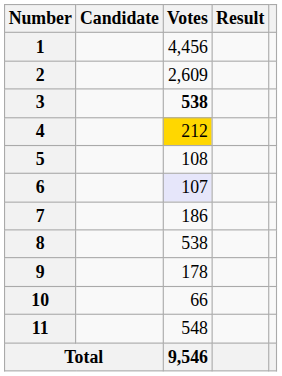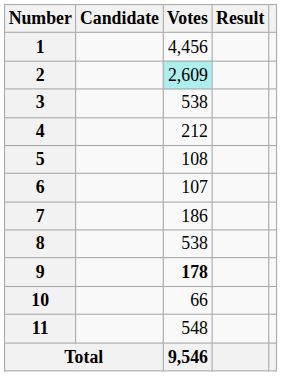2 | Votes: no background -> paleturquoise background
3 | Votes: bold -> normal
4 | Votes: gold background -> no background
6 | Votes: lavender background -> no background
9 | Votes: normal -> bold
